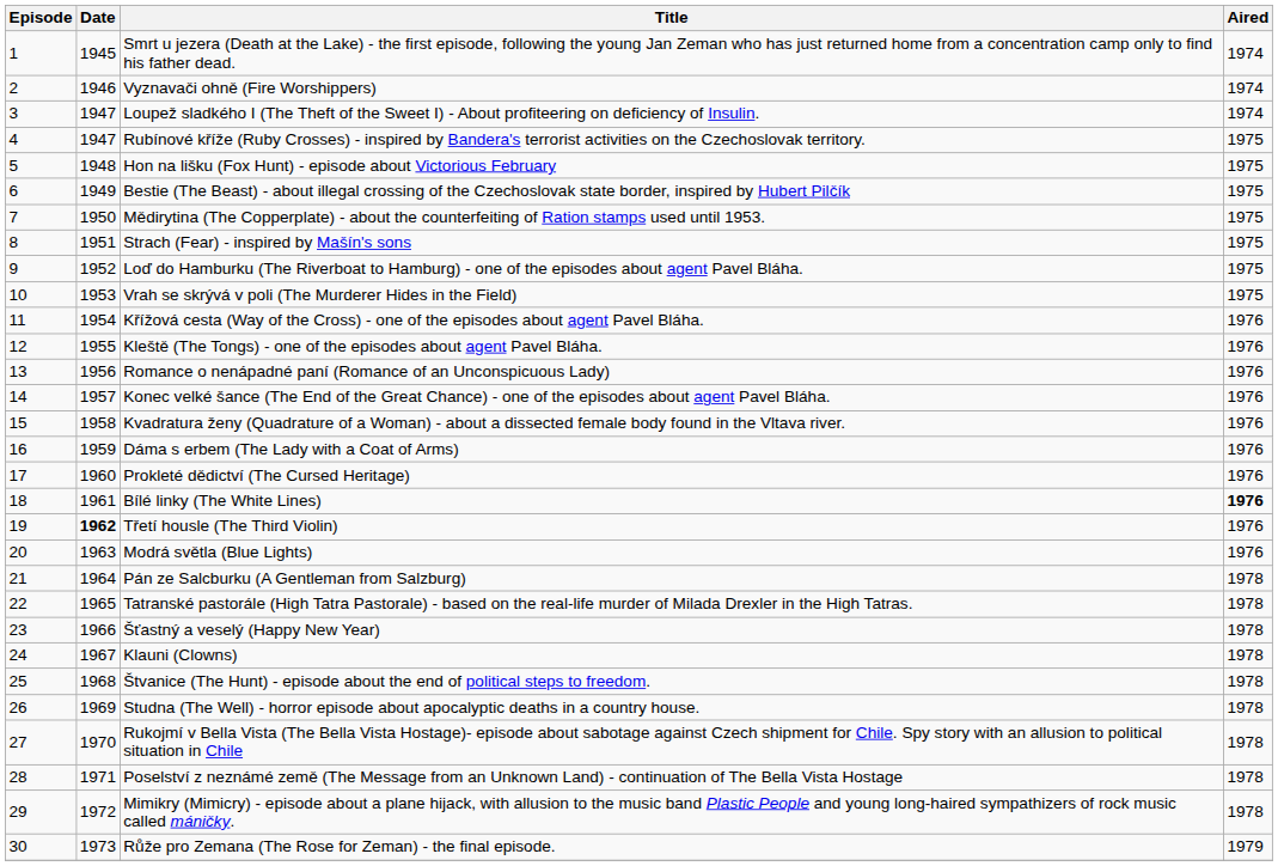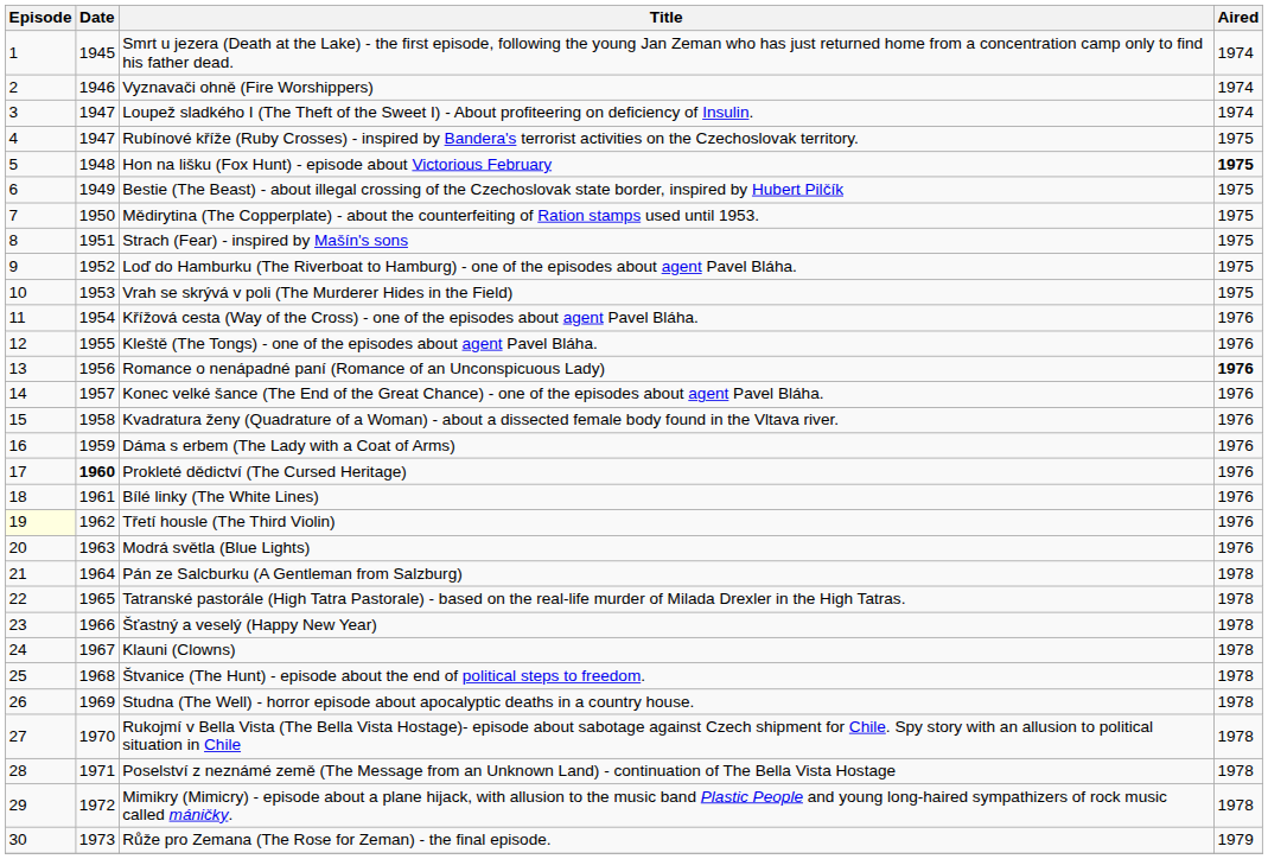Hon na lišku (Fox Hunt) - episode about Victorious February | Aired: normal -> bold
Romance o nenápadné paní (Romance of an Unconspicuous Lady) | Aired: normal -> bold
Prokleté dědictví (The Cursed Heritage) | Date: normal -> bold
Bílé linky (The White Lines) | Aired: bold -> normal
Třetí housle (The Third Violin) | Episode: no background -> lightyellow background
Třetí housle (The Third Violin) | Date: bold -> normal
